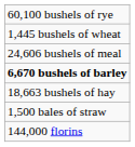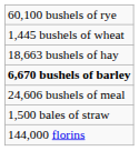row 3 | column 1: 24,606 bushels of meal -> 18,663 bushels of hay
row 5 | column 1: 18,663 bushels of hay -> 24,606 bushels of meal
